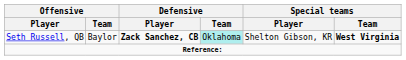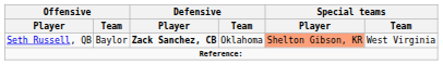Seth Russell, QB | Defensive / Team: paleturquoise background -> no background
Seth Russell, QB | Special teams / Player: no background -> lightsalmon background
Seth Russell, QB | Special teams / Team: bold -> normal
